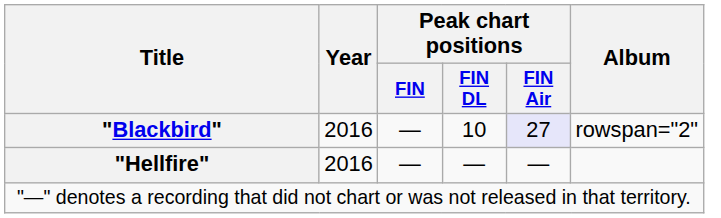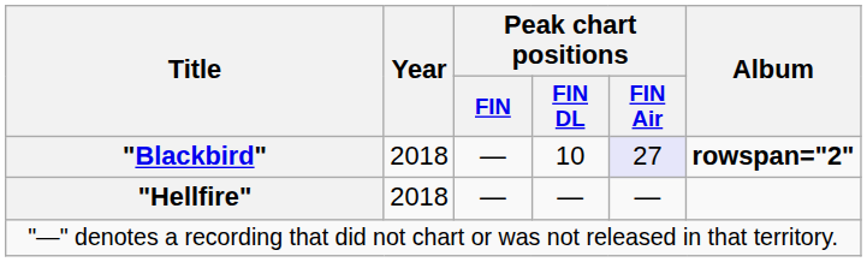"Blackbird" | Year: 2016 -> 2018
"Blackbird" | Album: normal -> bold
"Hellfire" | Year: 2016 -> 2018
